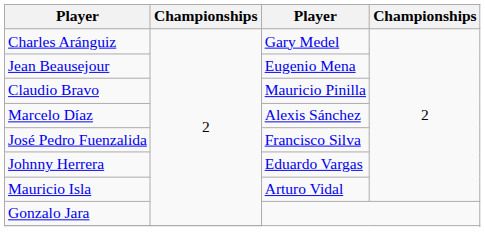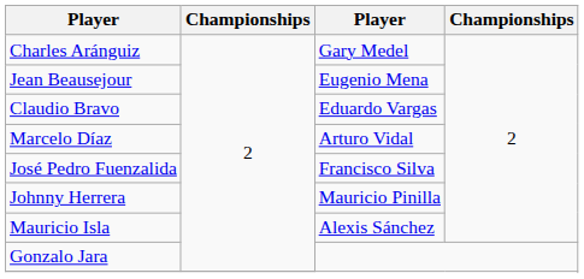Claudio Bravo | column 3: Mauricio Pinilla -> Eduardo Vargas
Marcelo Díaz | column 3: Alexis Sánchez -> Arturo Vidal
Johnny Herrera | column 3: Eduardo Vargas -> Mauricio Pinilla
Mauricio Isla | column 3: Arturo Vidal -> Alexis Sánchez
